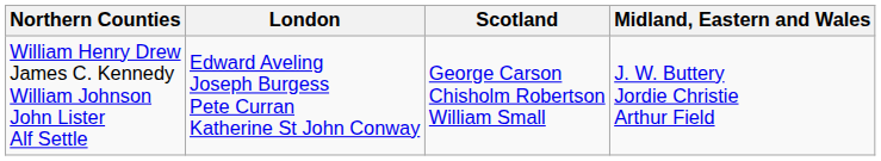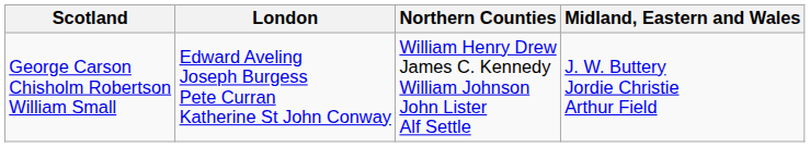columns swapped: Northern Counties <-> Scotland
